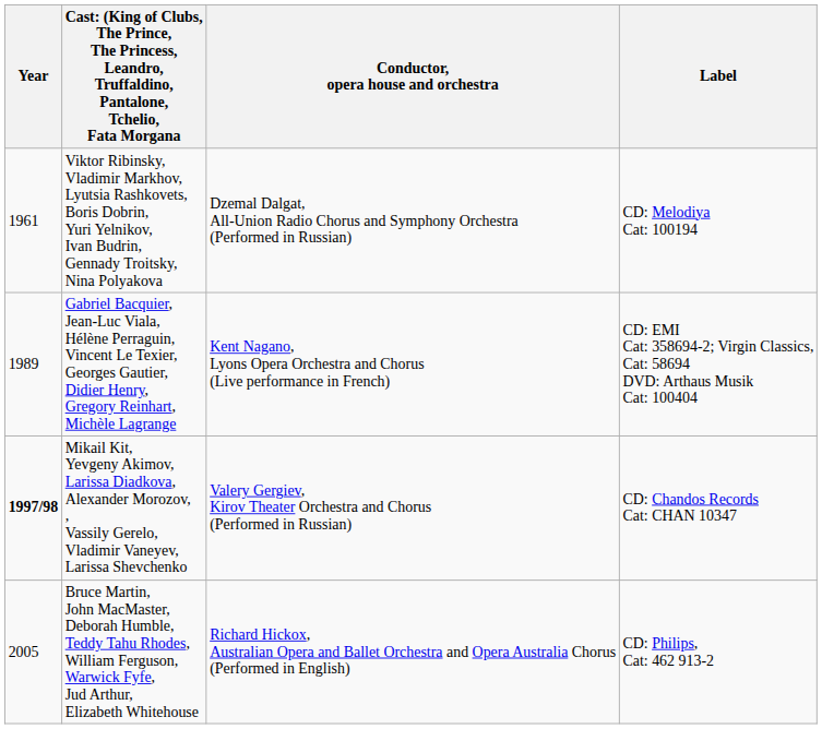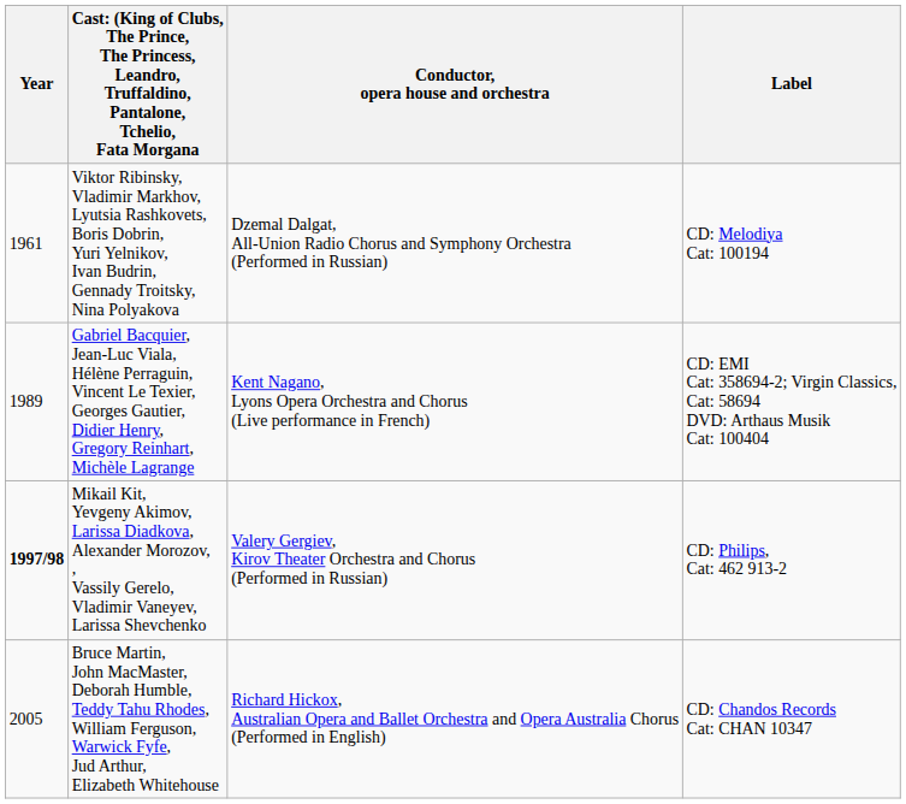row 4 | Label: CD: Chandos Records Cat: CHAN 10347 -> CD: Philips, Cat: 462 913-2
row 5 | Label: CD: Philips, Cat: 462 913-2 -> CD: Chandos Records Cat: CHAN 10347
